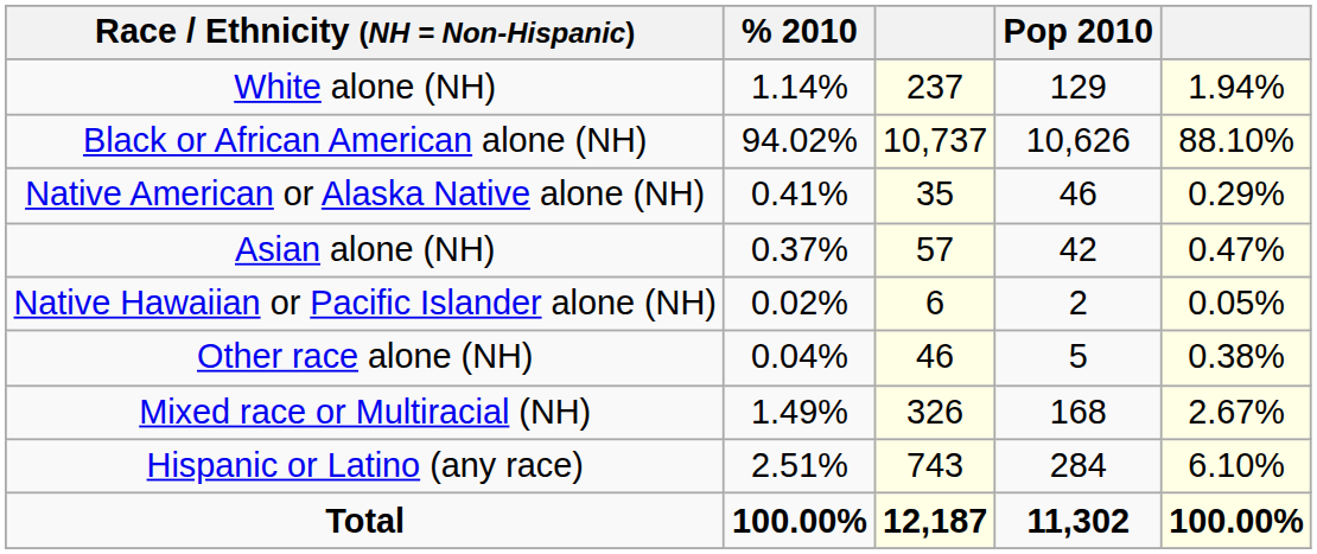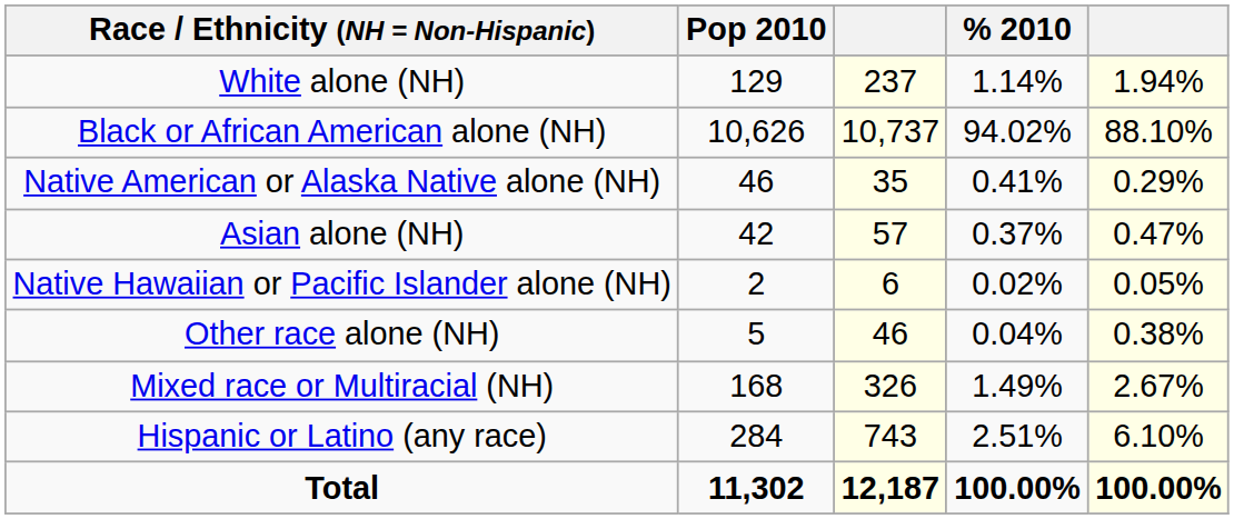columns swapped: Pop 2010 <-> % 2010
